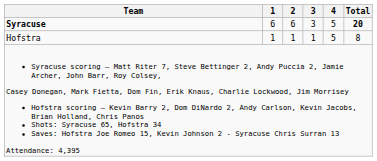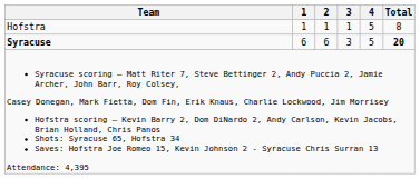rows swapped: Syracuse <-> Hofstra
